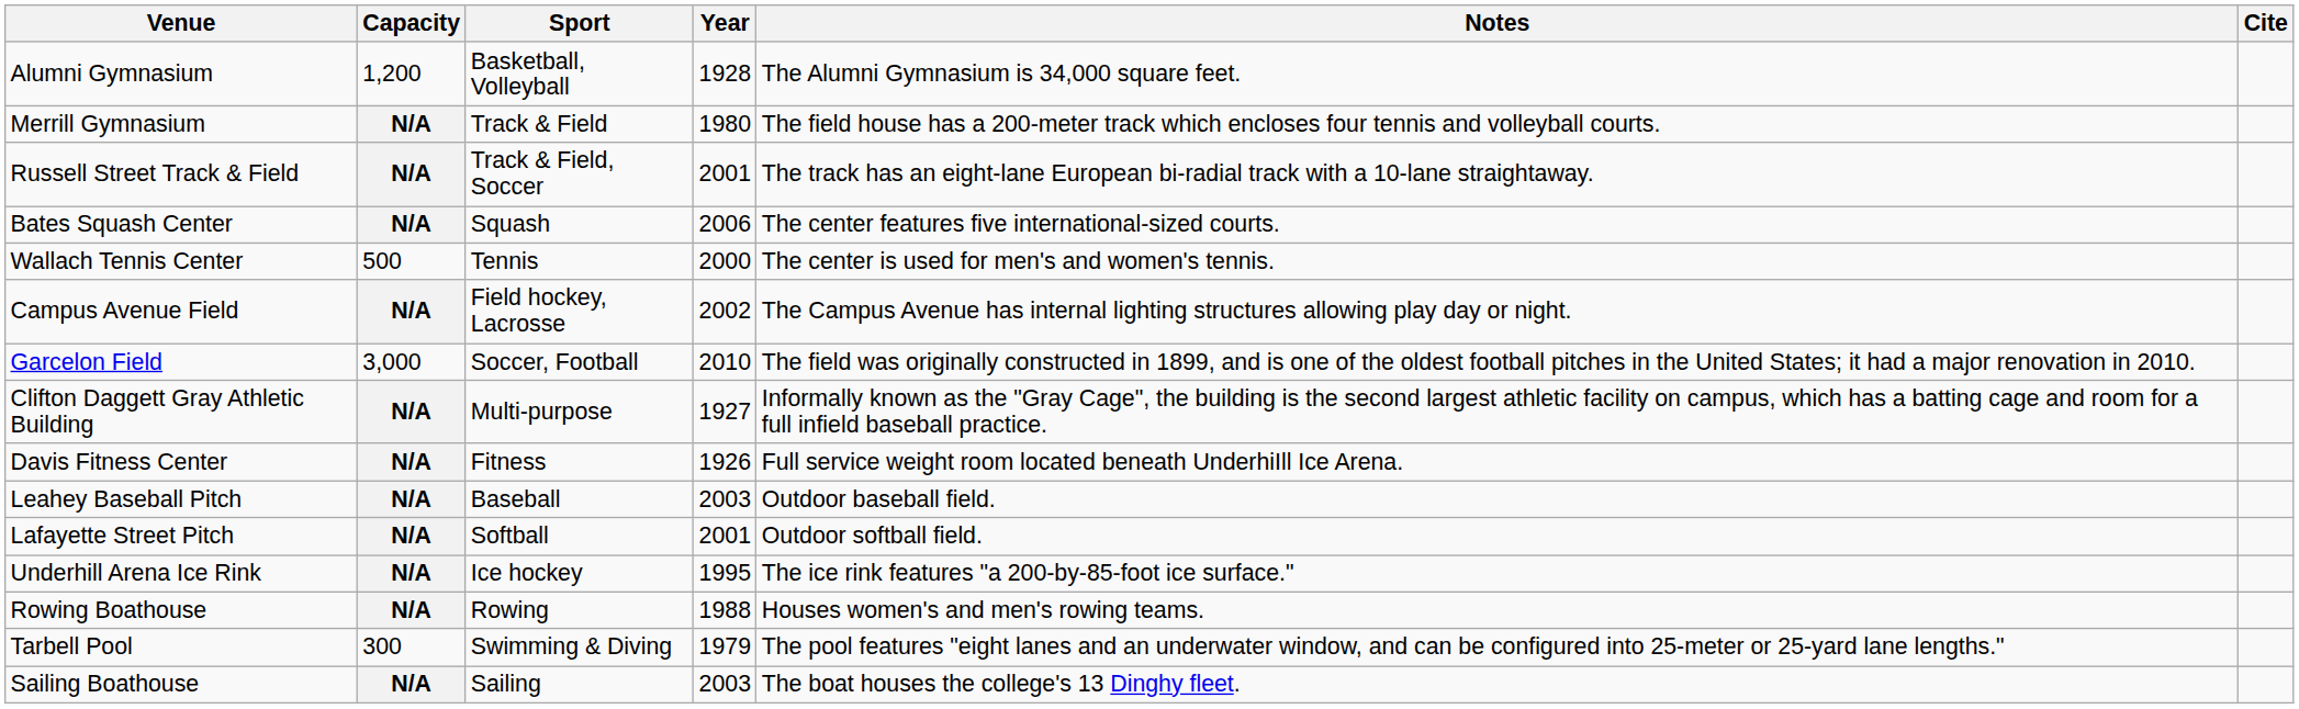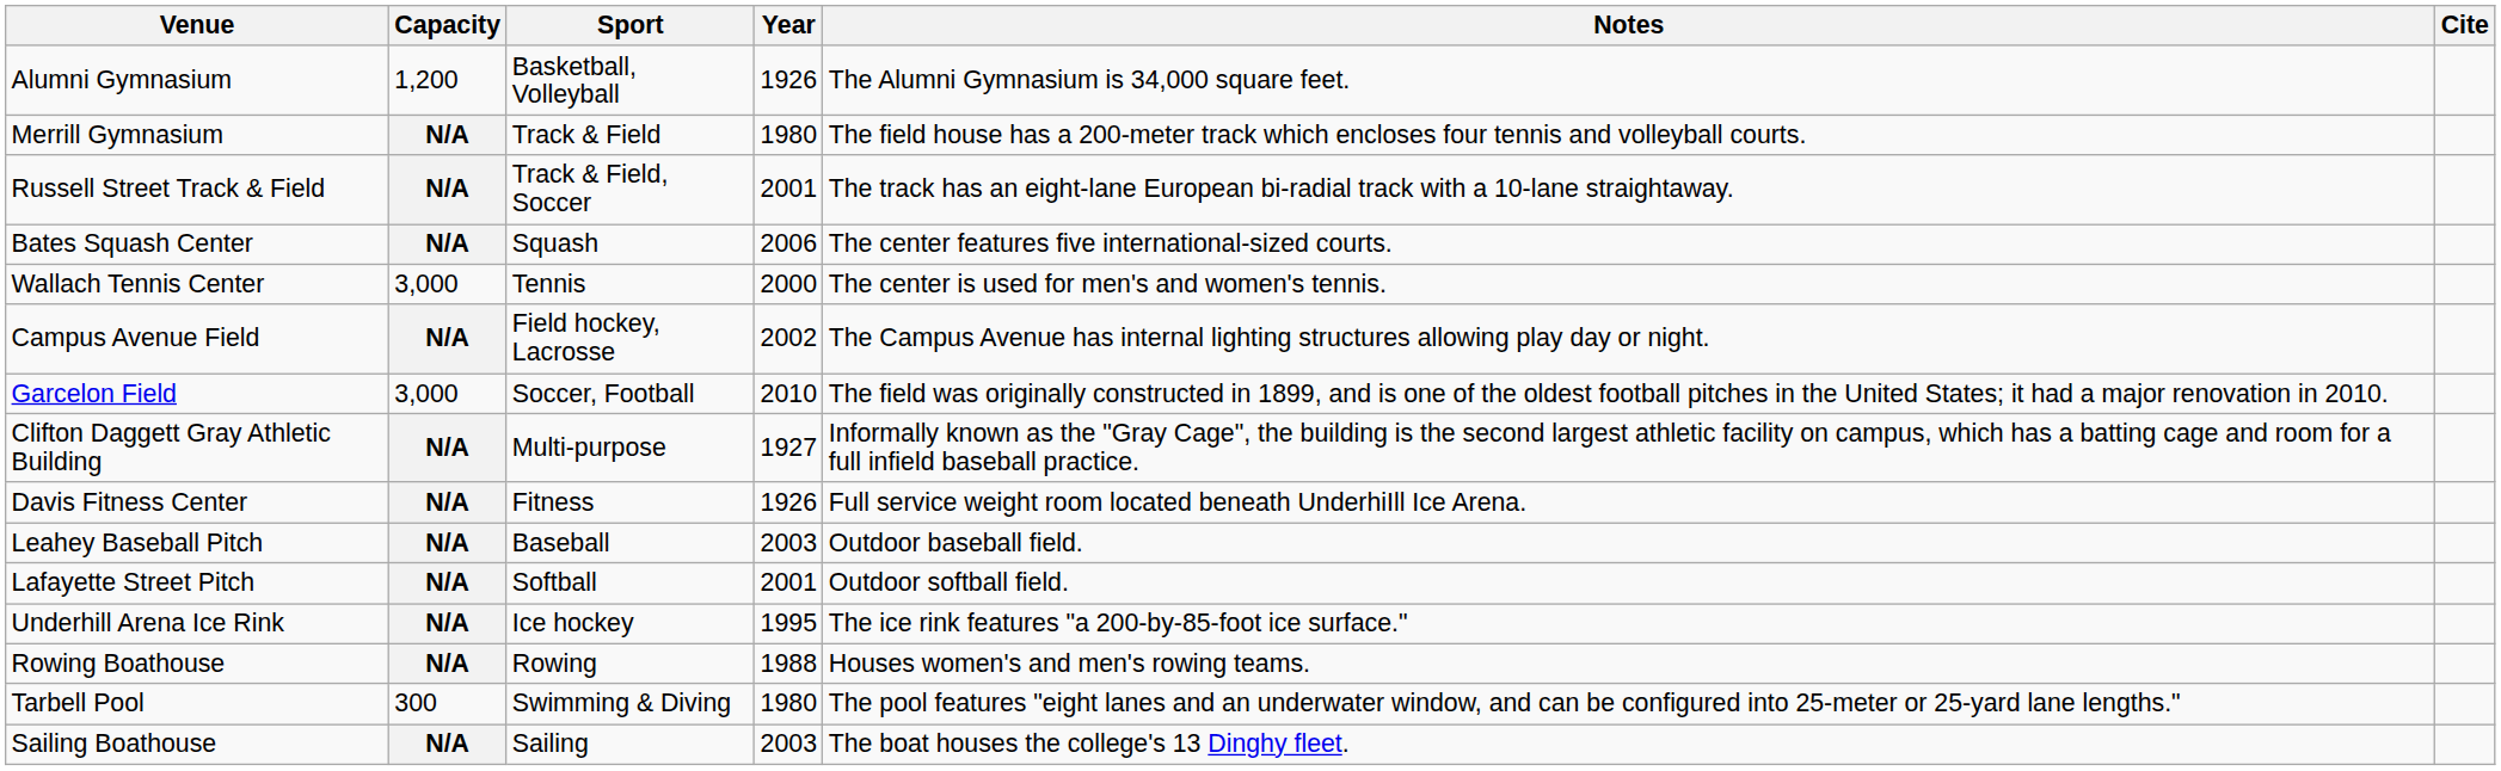Alumni Gymnasium | Year: 1928 -> 1926
Wallach Tennis Center | Capacity: 500 -> 3,000
Tarbell Pool | Year: 1979 -> 1980
